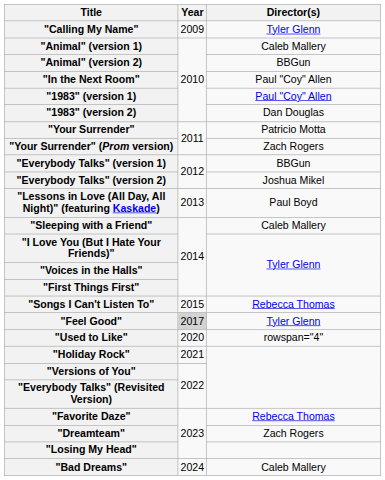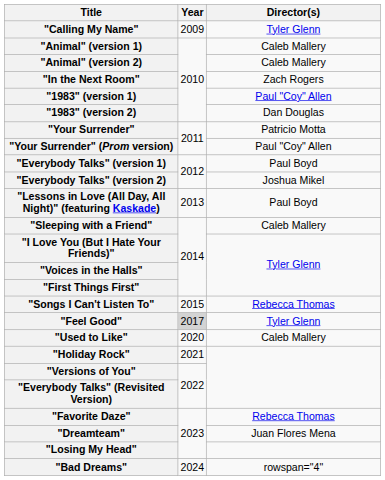"Animal" (version 2) | Director(s): BBGun -> Caleb Mallery
"In the Next Room" | Director(s): Paul "Coy" Allen -> Zach Rogers
"Your Surrender" (Prom version) | Director(s): Zach Rogers -> Paul "Coy" Allen
"Everybody Talks" (version 1) | Director(s): BBGun -> Paul Boyd
"Used to Like" | Director(s): rowspan="4" -> Caleb Mallery
"Dreamteam" | Director(s): Zach Rogers -> Juan Flores Mena
"Bad Dreams" | Director(s): Caleb Mallery -> rowspan="4"
